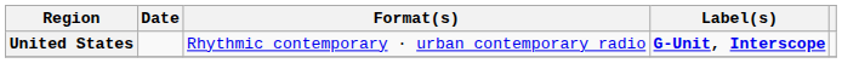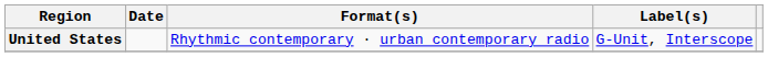United States | Label(s): bold -> normal
